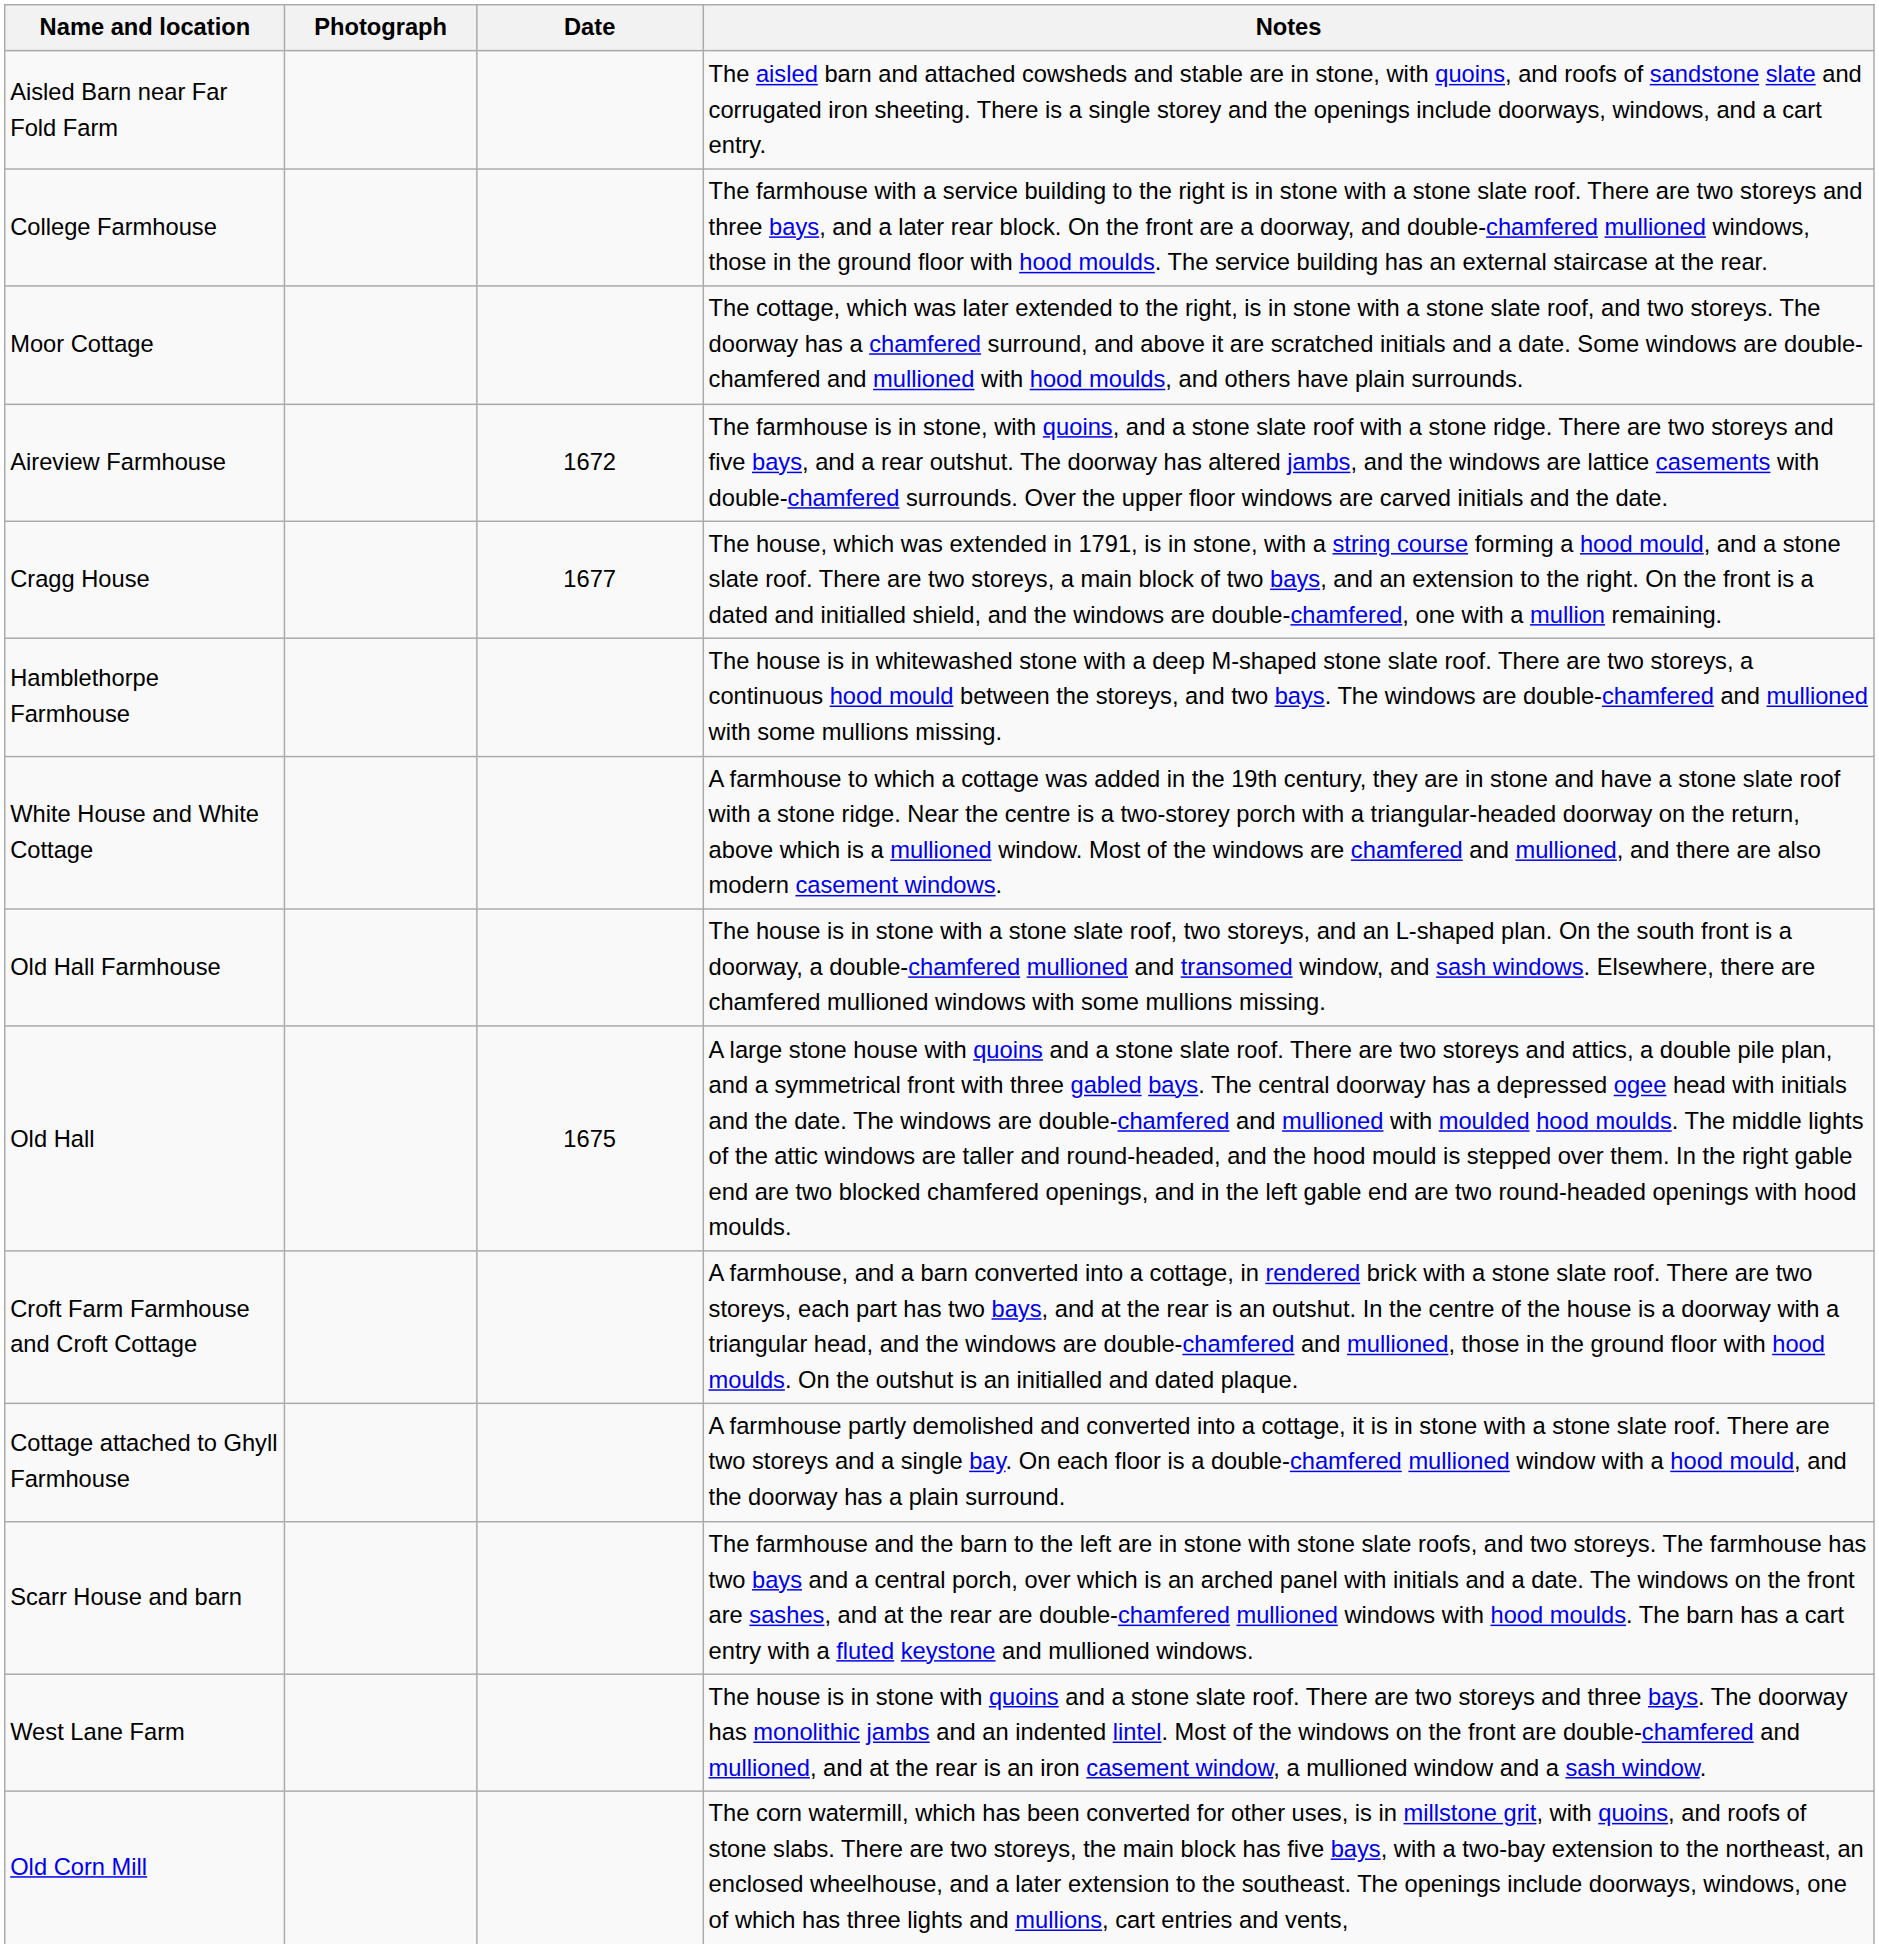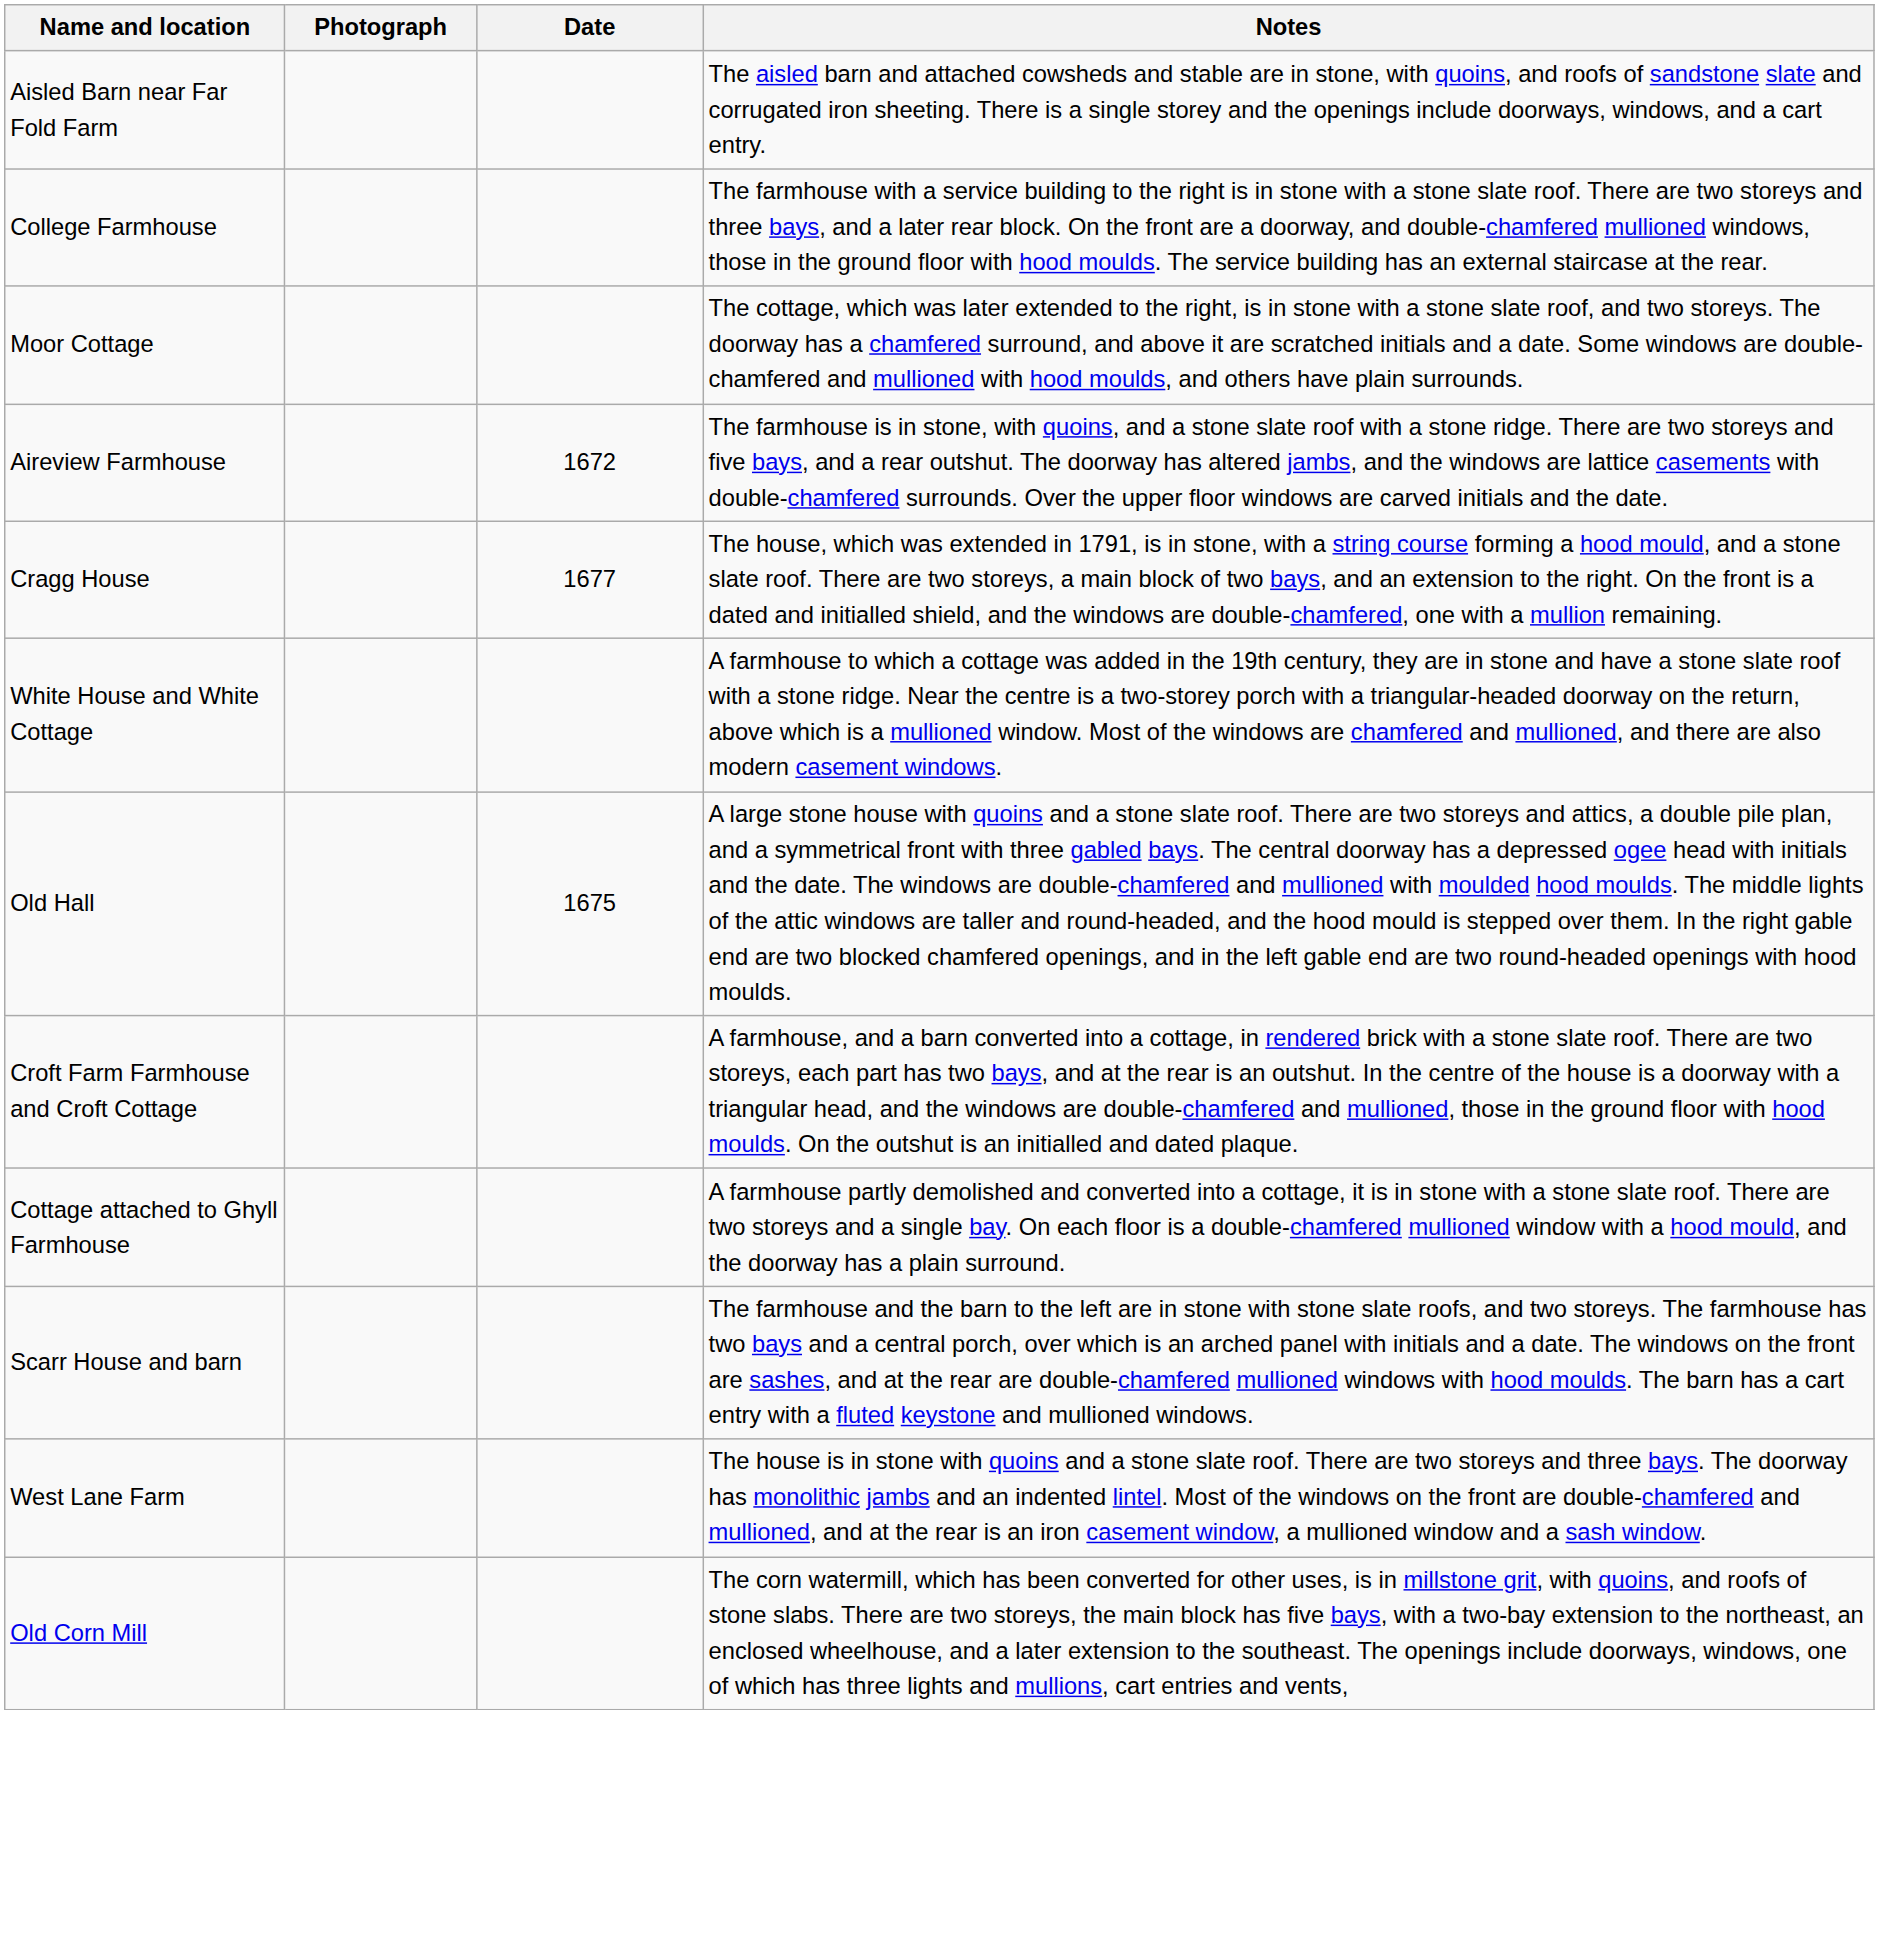- row: Hamblethorpe Farmhouse | The house is in whitewashed stone with a deep M-shaped stone slate roof. There are two storeys, a continuous hood mould between the storeys, and two bays. The windows are double-chamfered and mullioned with some mullions missing.
- row: Old Hall Farmhouse | The house is in stone with a stone slate roof, two storeys, and an L-shaped plan. On the south front is a doorway, a double-chamfered mullioned and transomed window, and sash windows. Elsewhere, there are chamfered mullioned windows with some mullions missing.
